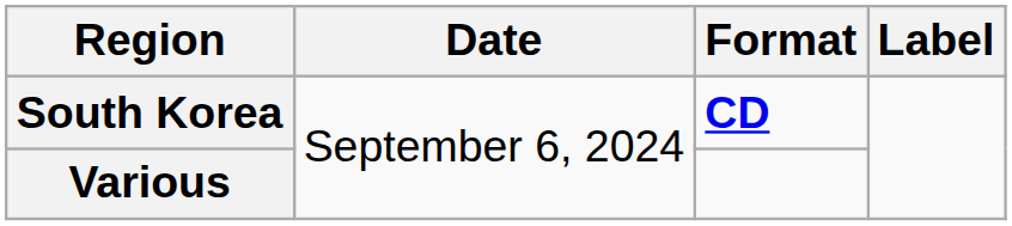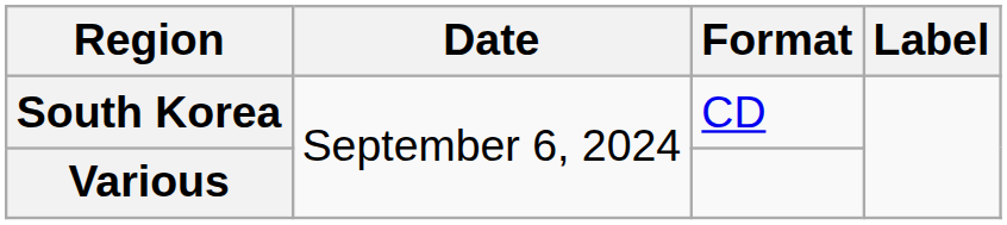South Korea | Format: bold -> normal
